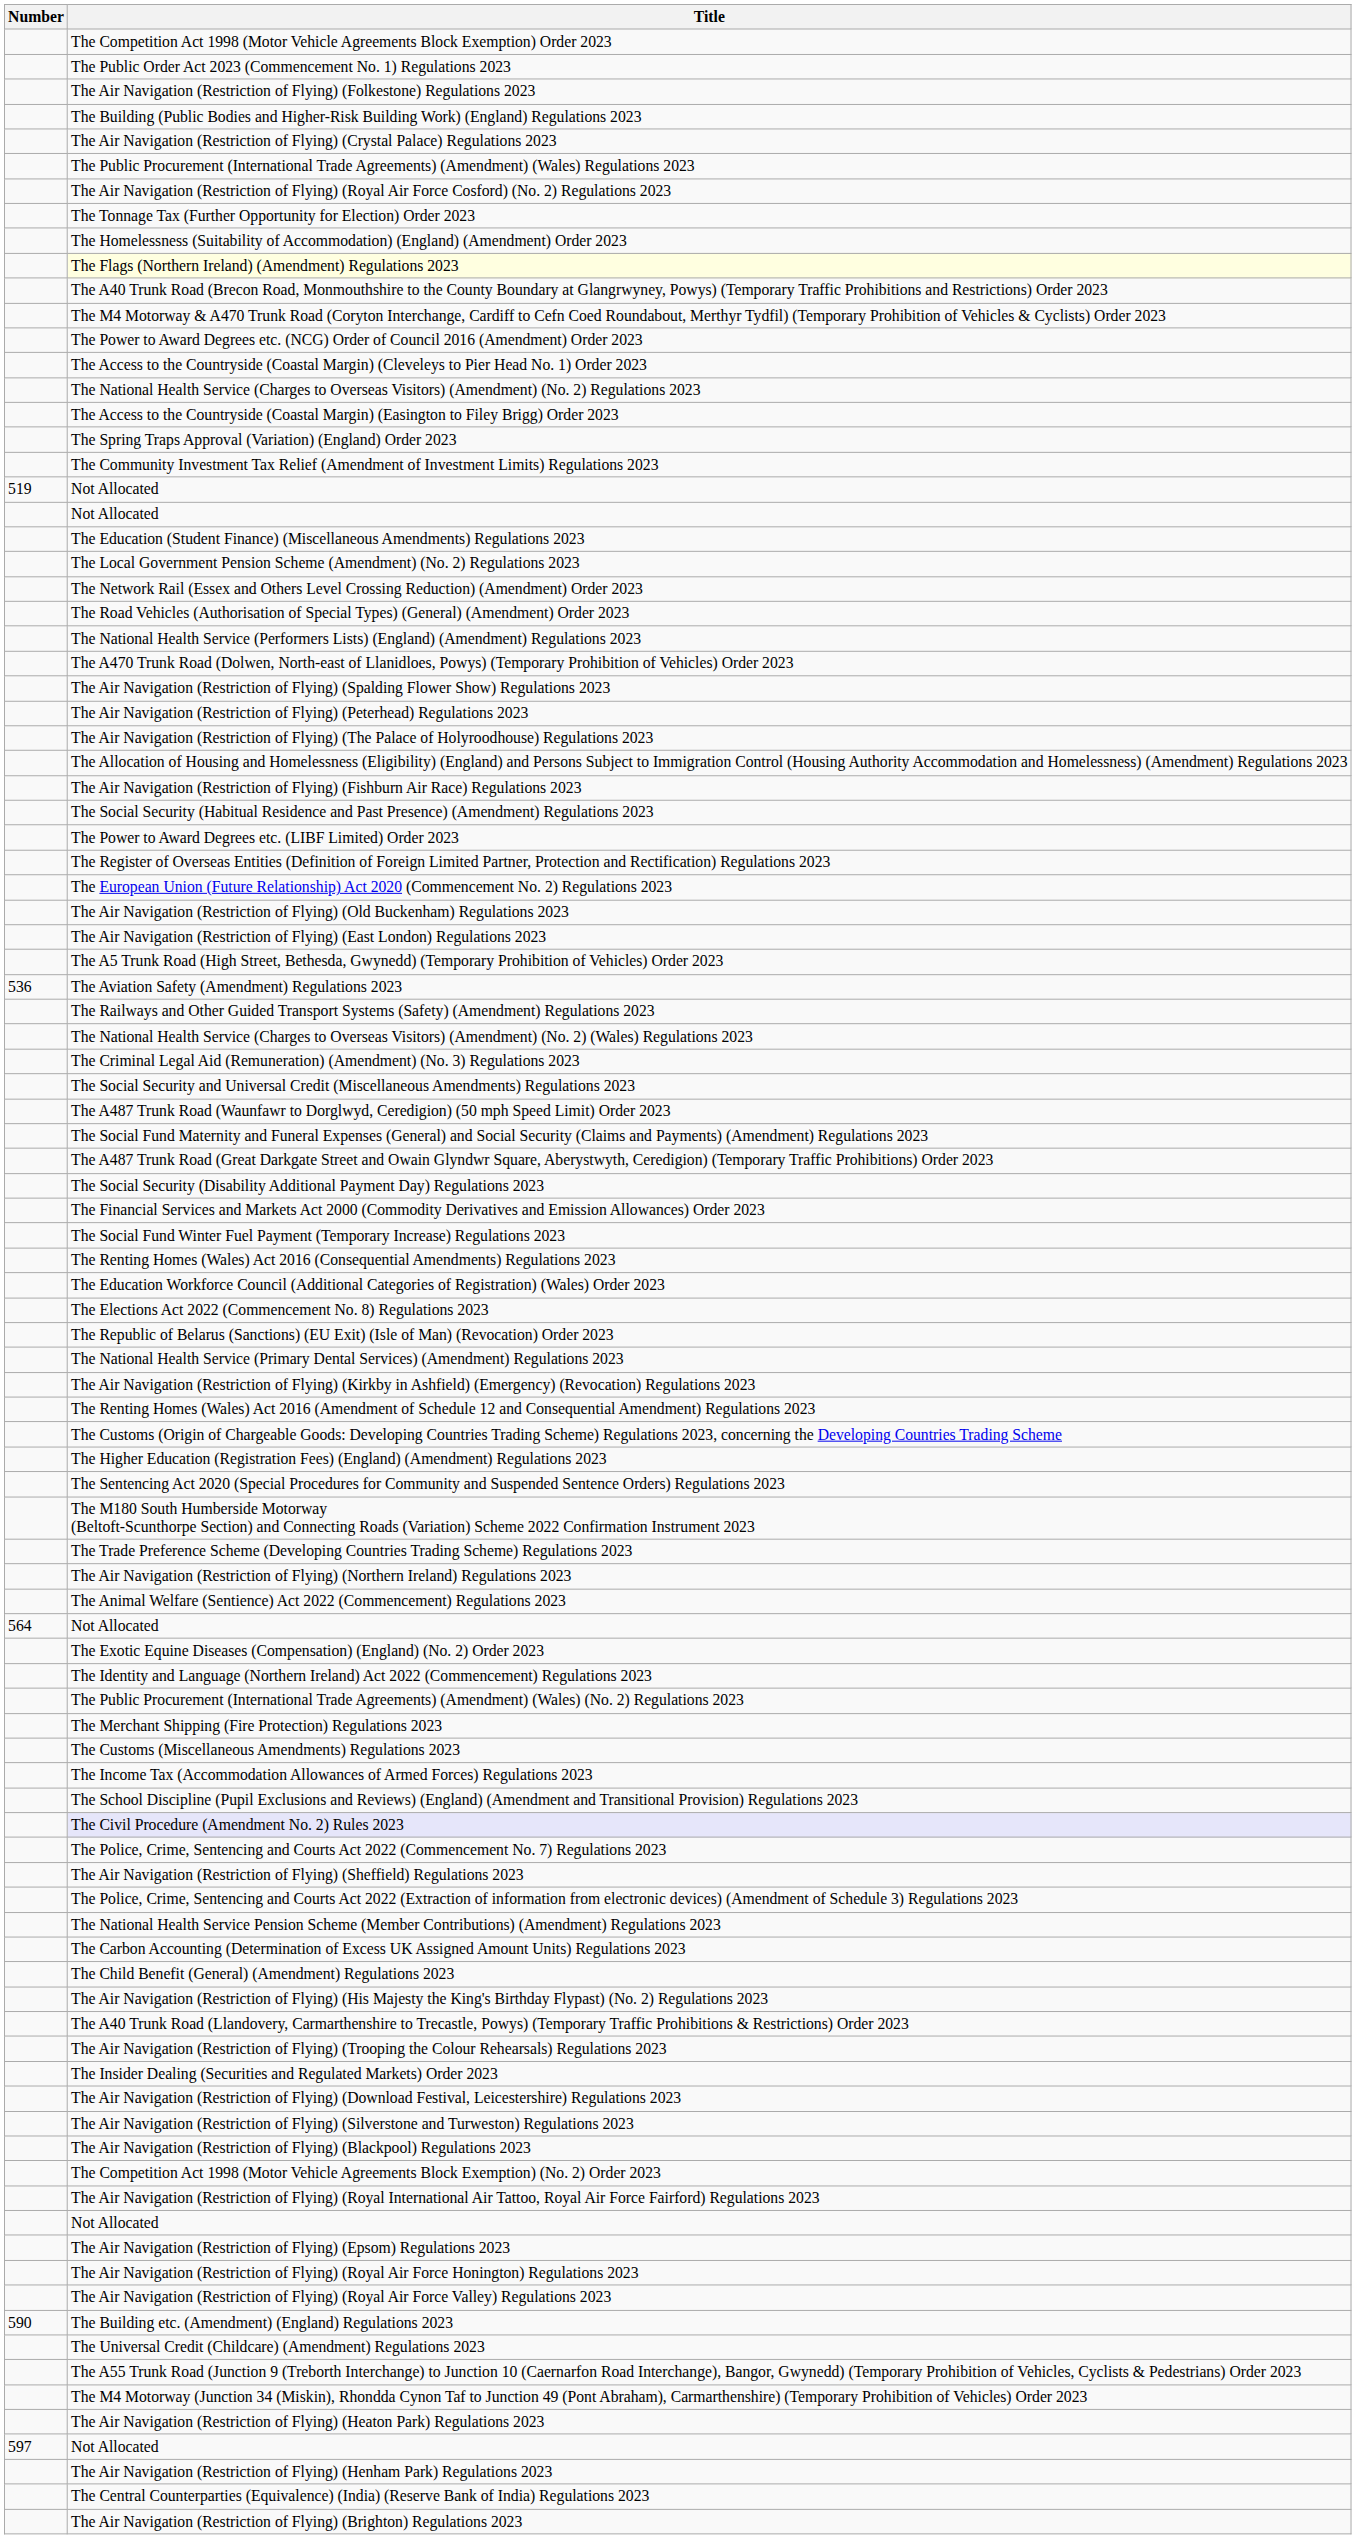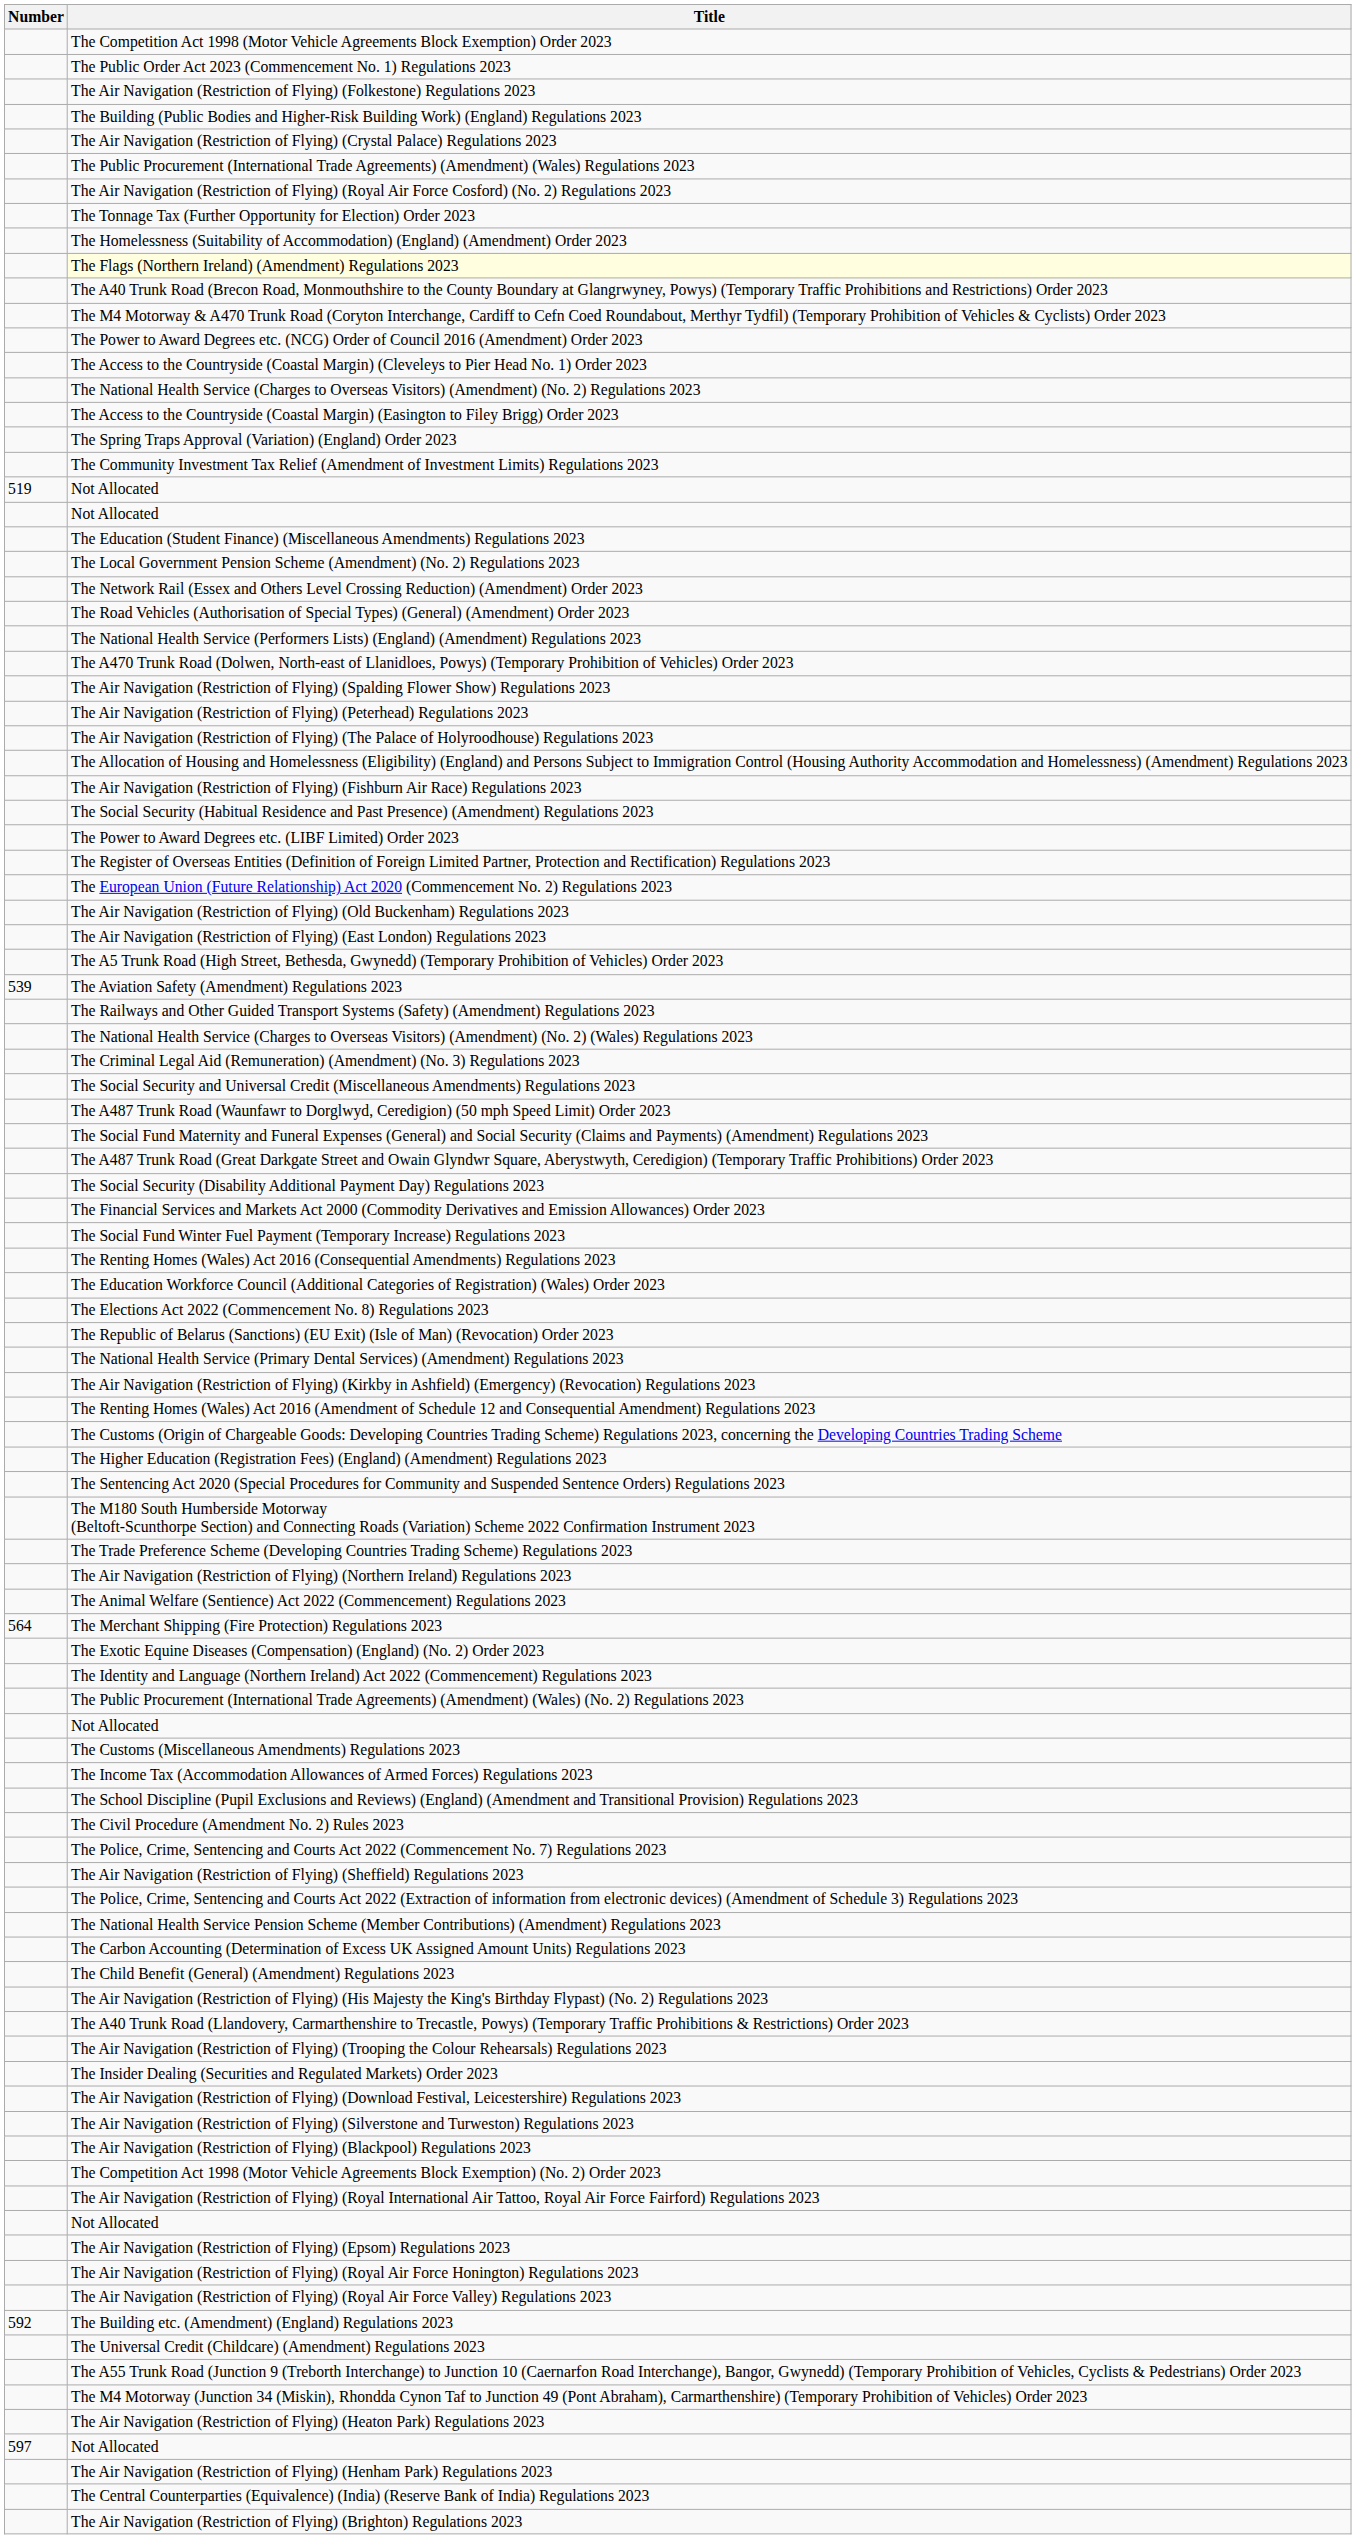row 40 | Number: 536 -> 539
row 65 | Title: Not Allocated -> The Merchant Shipping (Fire Protection) Regulations 2023
row 69 | Title: The Merchant Shipping (Fire Protection) Regulations 2023 -> Not Allocated
row 73 | Title: lavender background -> no background
row 93 | Number: 590 -> 592
